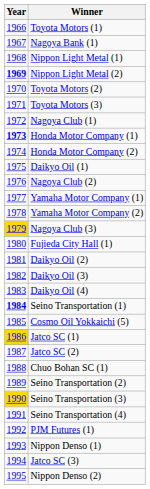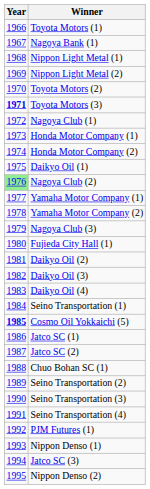Nippon Light Metal (2) | Year: bold -> normal
Toyota Motors (3) | Year: normal -> bold
Honda Motor Company (1) | Year: bold -> normal
Nagoya Club (2) | Year: no background -> lightgreen background
Nagoya Club (3) | Year: gold background -> no background
Seino Transportation (1) | Year: bold -> normal
Cosmo Oil Yokkaichi (5) | Year: normal -> bold
Jatco SC (1) | Year: gold background -> no background
Seino Transportation (3) | Year: gold background -> no background
